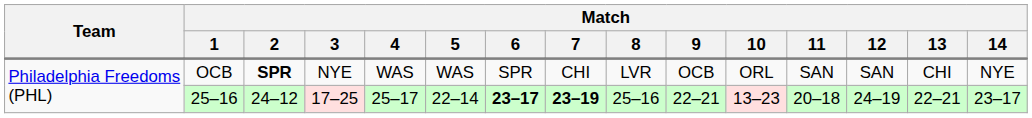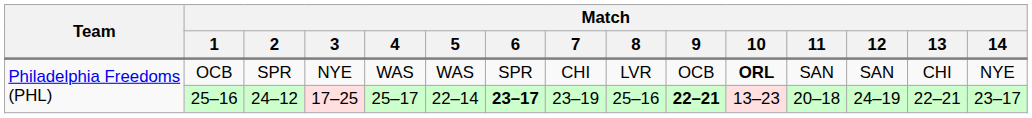row 3 | Match / 2: bold -> normal
row 3 | Match / 10: normal -> bold
row 4 | Match / 7: bold -> normal
row 4 | Match / 9: normal -> bold
